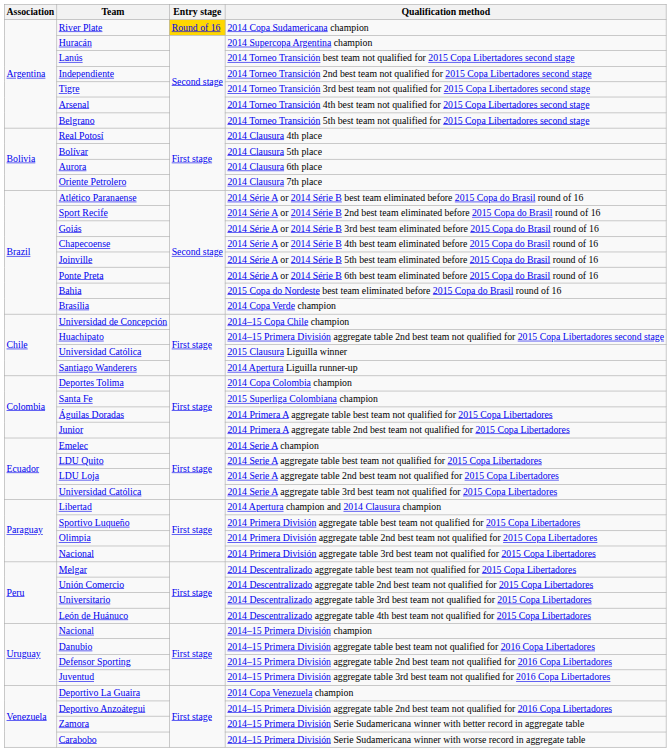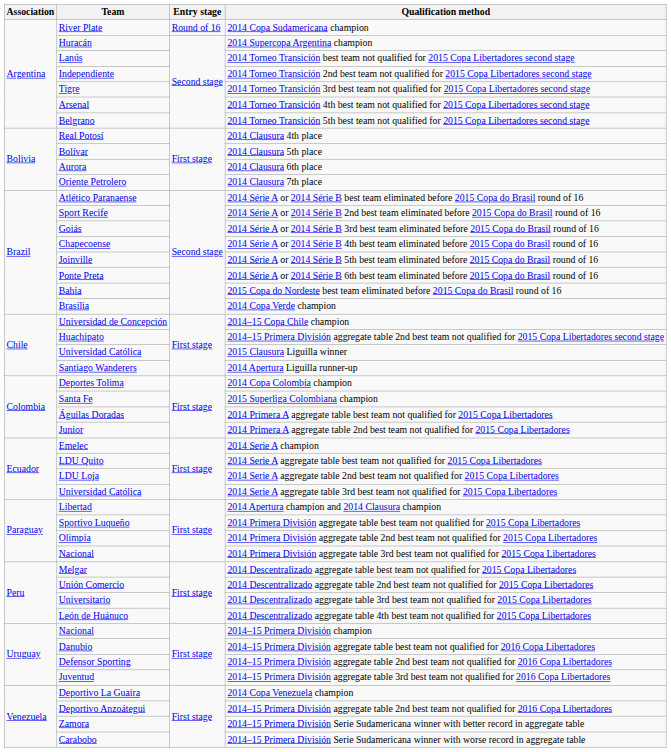2014 Copa Sudamericana champion | Entry stage: gold background -> no background
